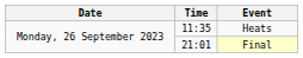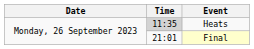Heats | Time: no background -> lightgrey background
